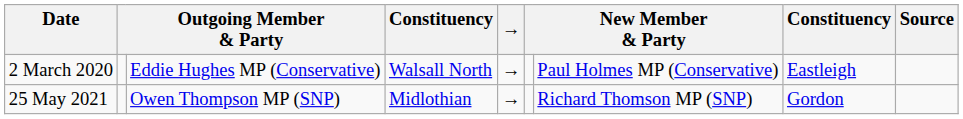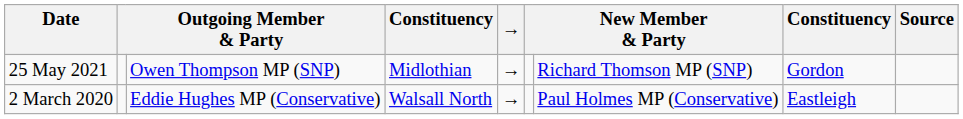rows swapped: 2 March 2020 <-> 25 May 2021
